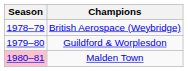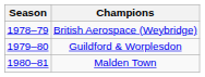Malden Town | Season: pink background -> no background
